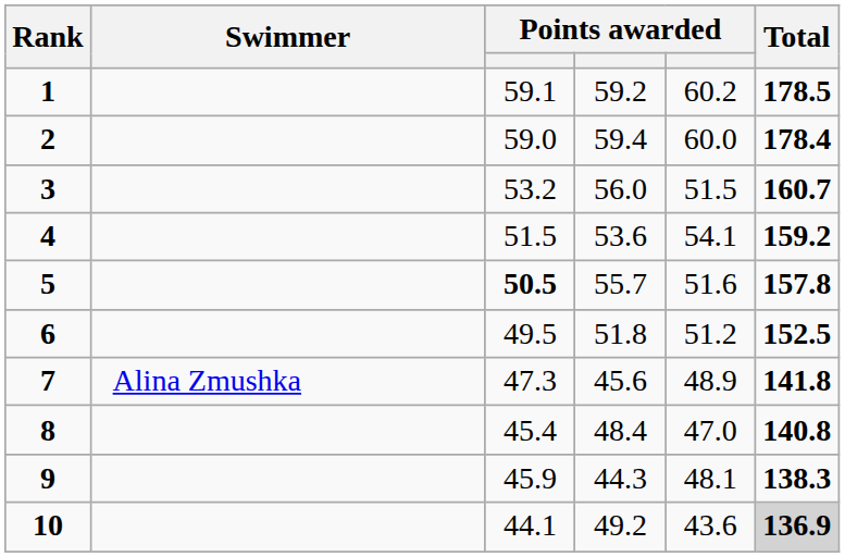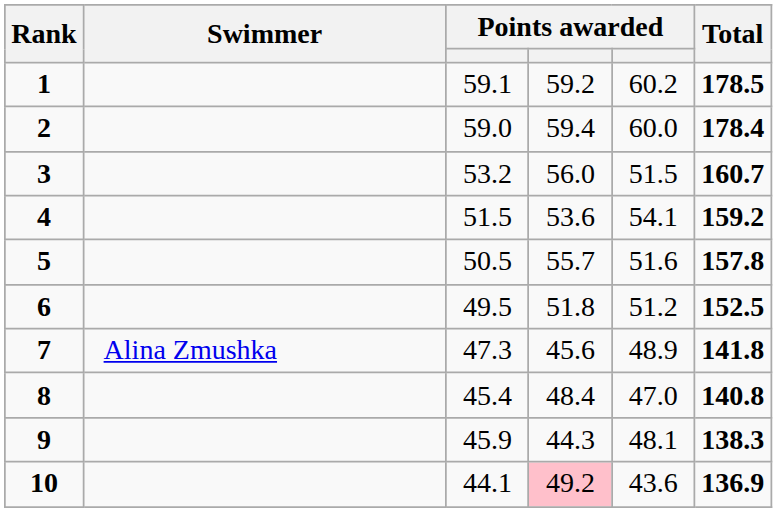5 | column 3: bold -> normal
10 | column 4: no background -> pink background
10 | Total: lightgrey background -> no background
